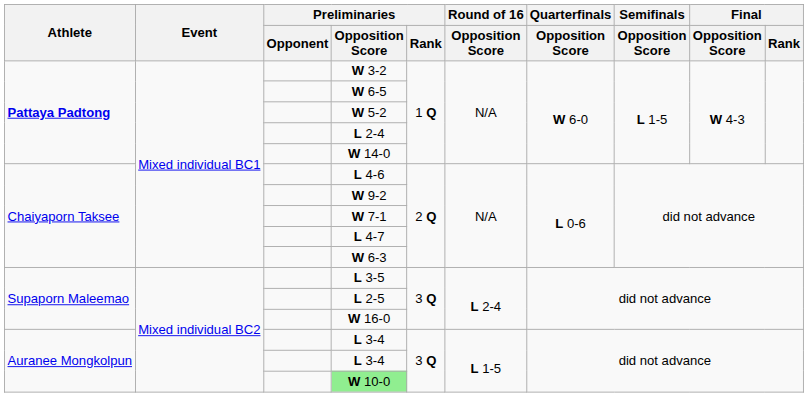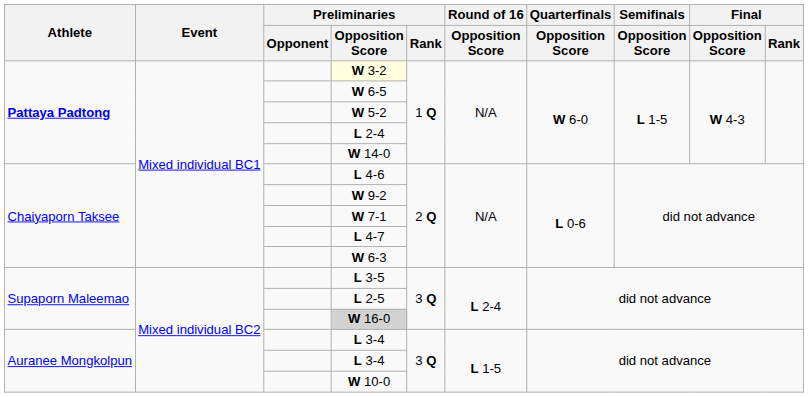W 3-2 | Preliminaries / Opposition Score: no background -> lightyellow background
W 16-0 | Preliminaries / Opposition Score: no background -> lightgrey background
W 10-0 | Preliminaries / Opposition Score: lightgreen background -> no background
